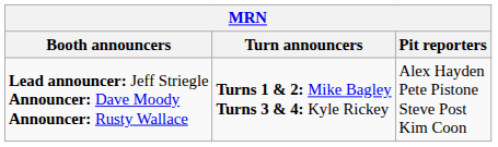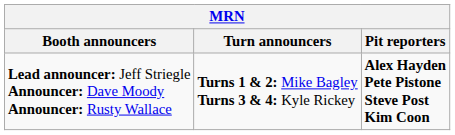row 3 | Pit reporters: normal -> bold
